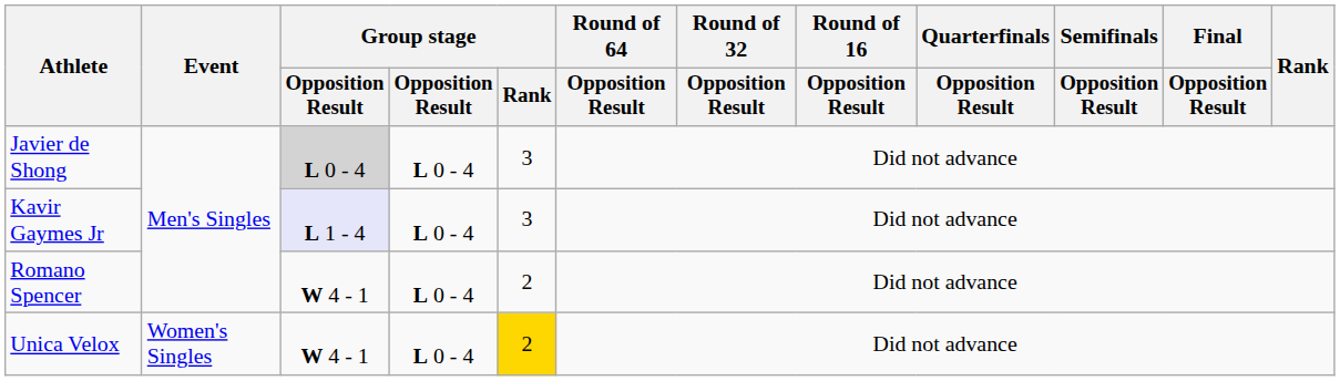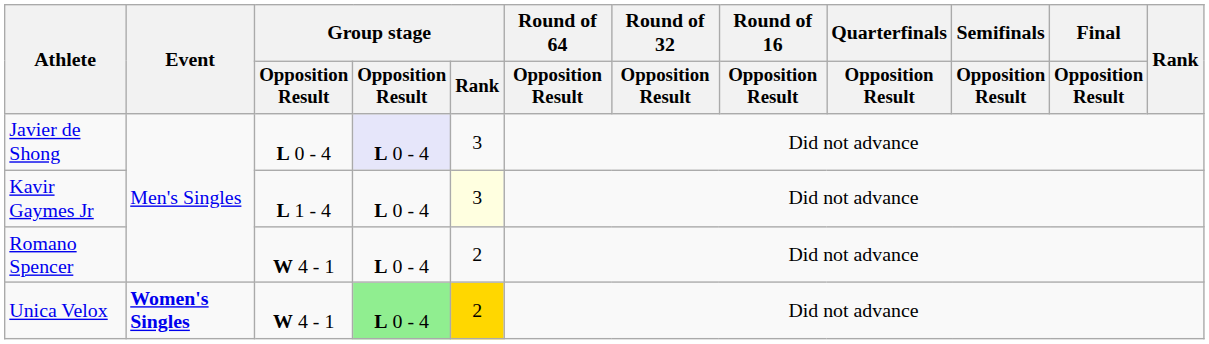Javier de Shong | column 3: lightgrey background -> no background
Javier de Shong | column 4: no background -> lavender background
Kavir Gaymes Jr | column 3: lavender background -> no background
Kavir Gaymes Jr | Group stage / Rank: no background -> lightyellow background
Unica Velox | Event: normal -> bold
Unica Velox | column 4: no background -> lightgreen background
